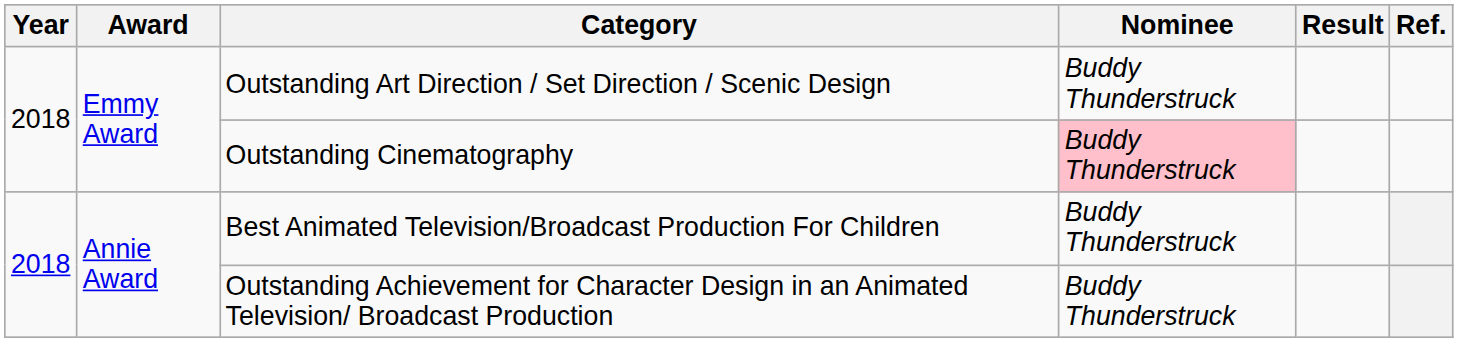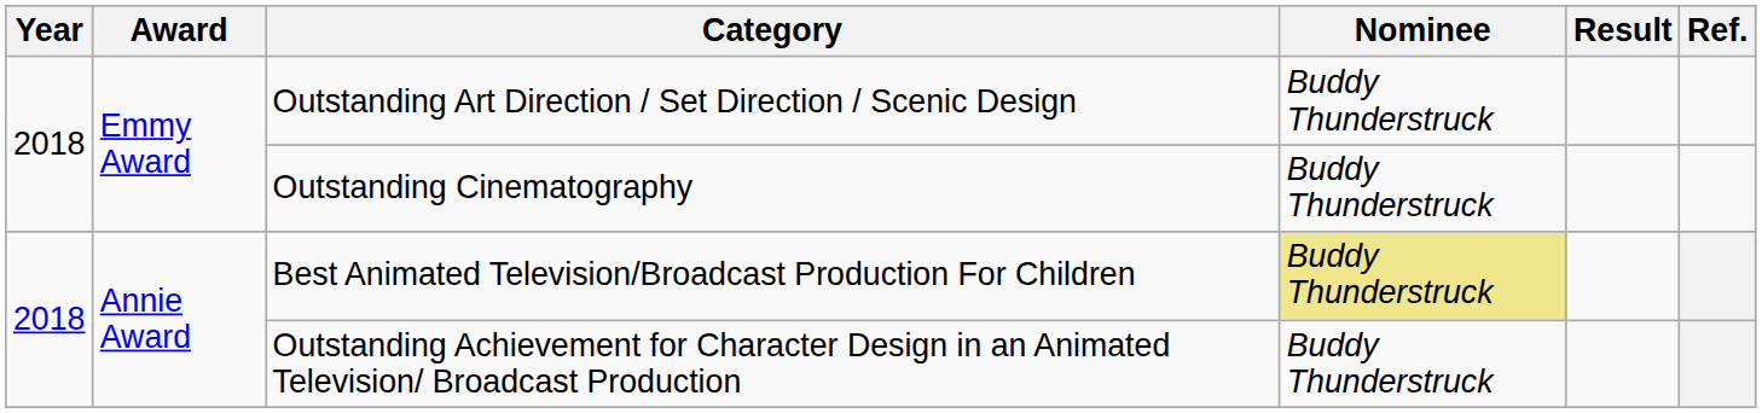Outstanding Cinematography | Nominee: pink background -> no background
Best Animated Television/Broadcast Production For Children | Nominee: no background -> khaki background
